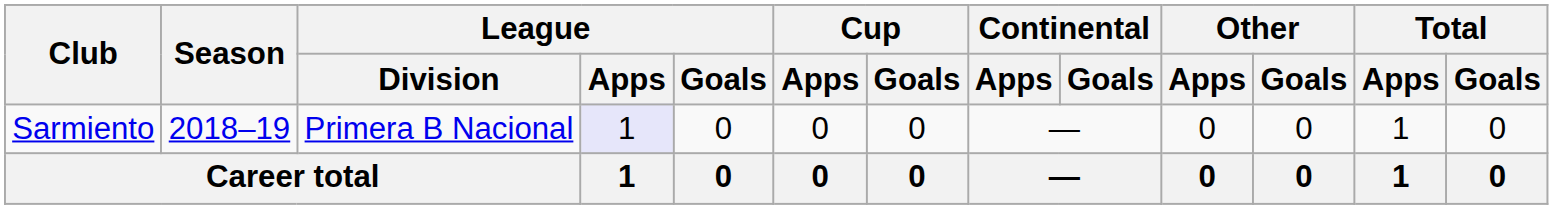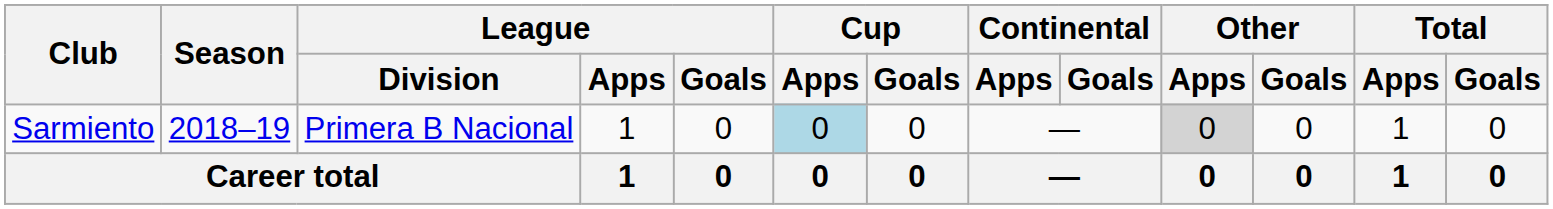Sarmiento | League / Apps: lavender background -> no background
Sarmiento | Cup / Apps: no background -> lightblue background
Sarmiento | Other / Apps: no background -> lightgrey background
